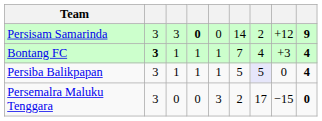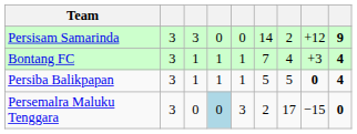Persisam Samarinda | column 4: bold -> normal
Bontang FC | column 2: bold -> normal
Persiba Balikpapan | column 7: lavender background -> no background
Persiba Balikpapan | column 8: normal -> bold
Persemalra Maluku Tenggara | column 4: no background -> lightblue background
